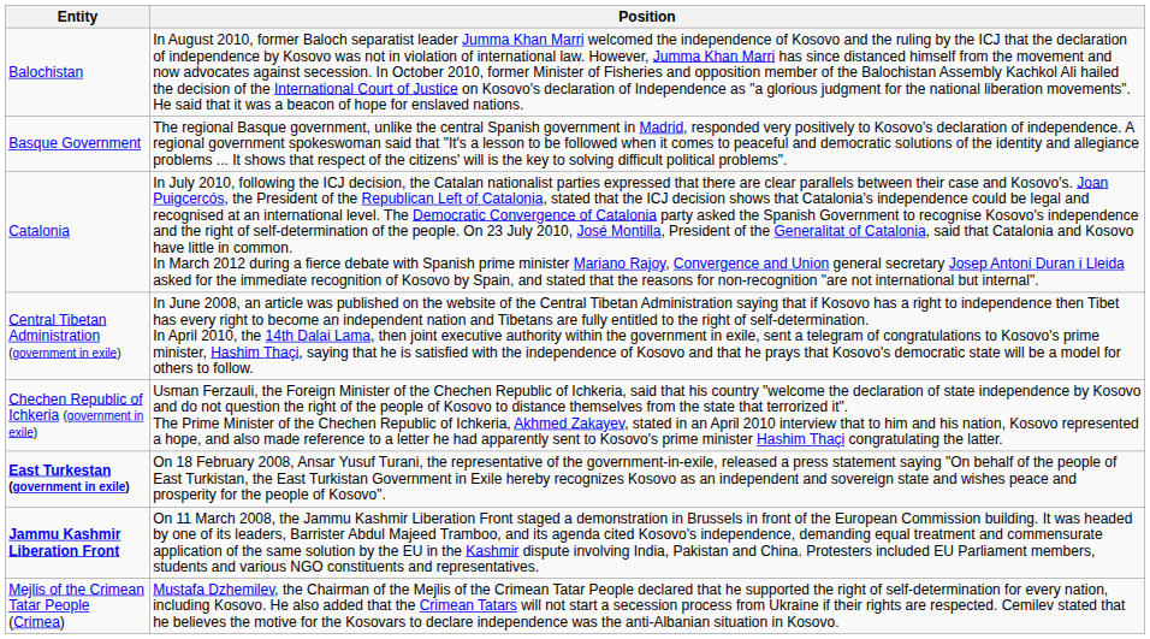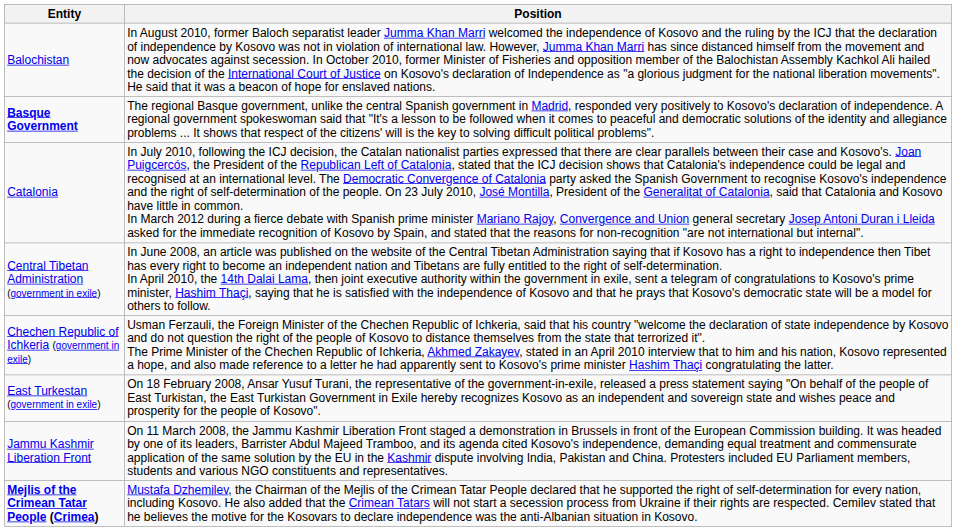Basque Government | Entity: normal -> bold
East Turkestan (government in exile) | Entity: bold -> normal
Jammu Kashmir Liberation Front | Entity: bold -> normal
Mejlis of the Crimean Tatar People (Crimea) | Entity: normal -> bold
